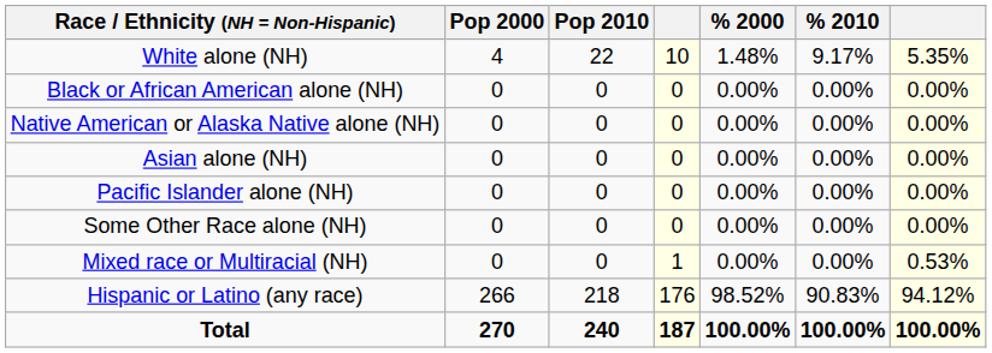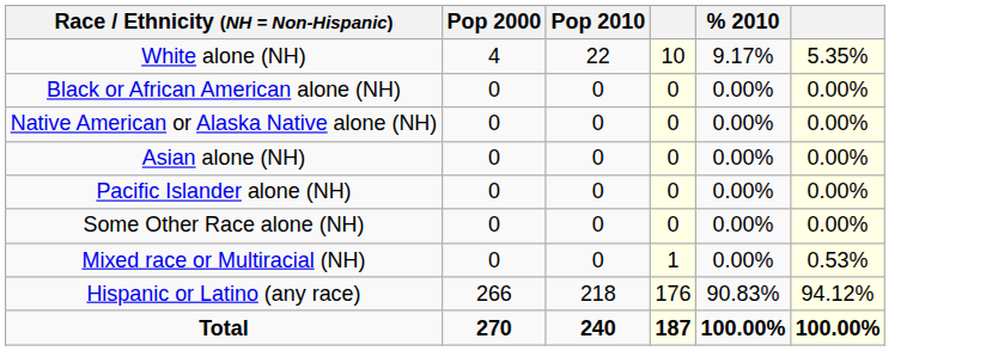- column: % 2000 | 1.48% | 0.00% | 0.00% | 0.00% | 0.00% | 0.00% | 0.00% | 98.52% | 100.00%
